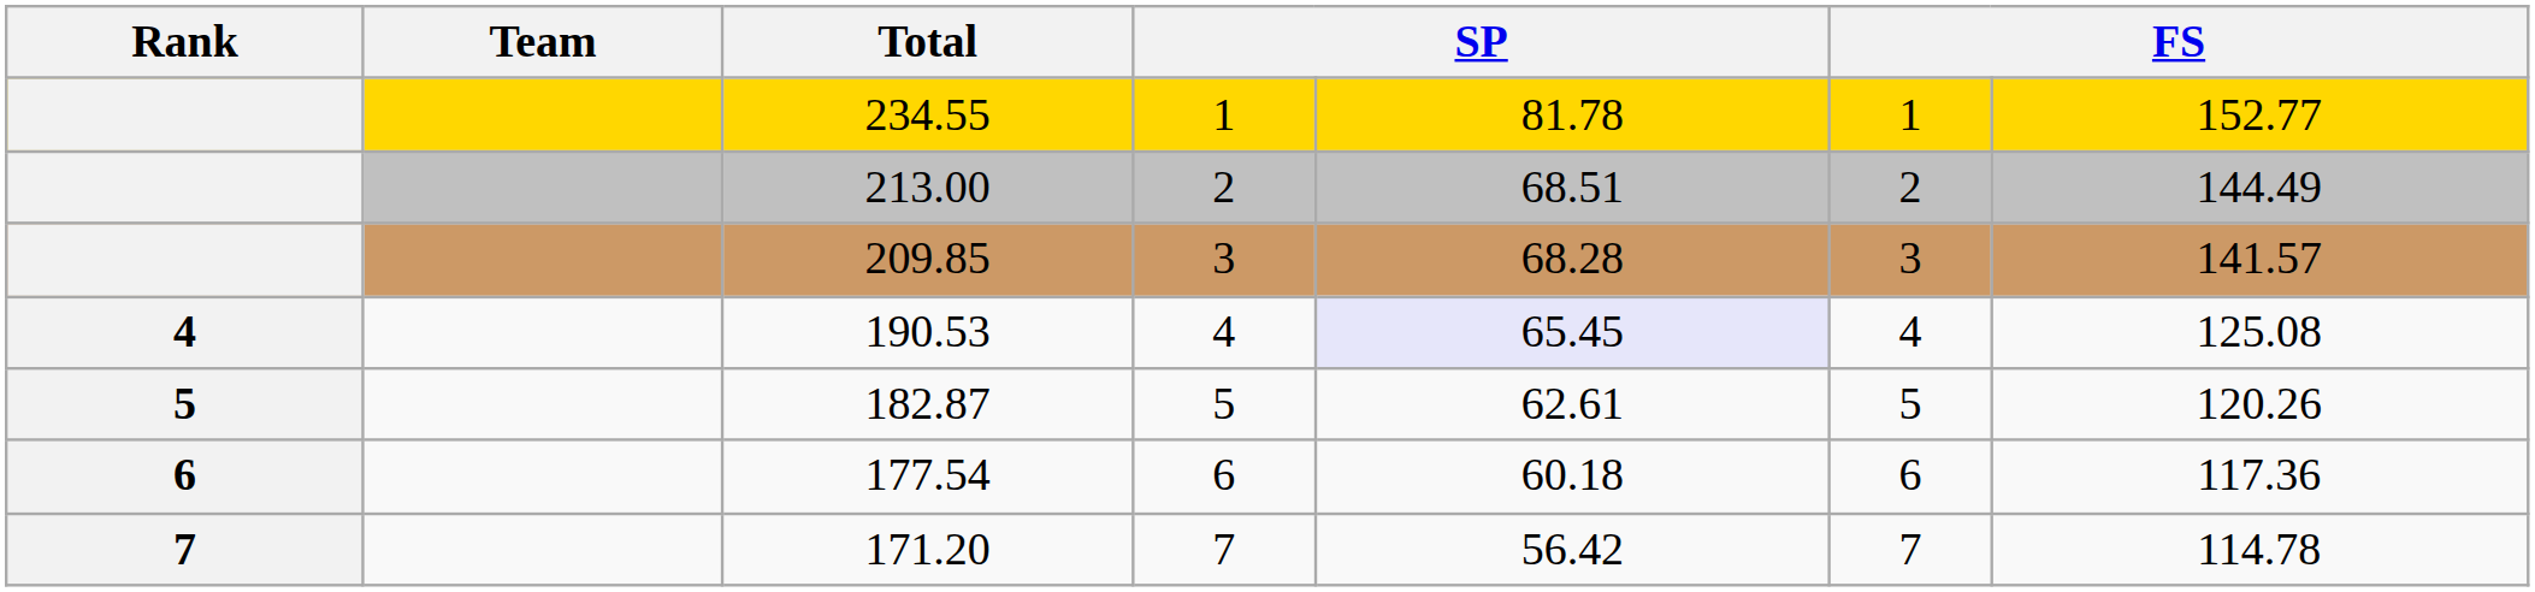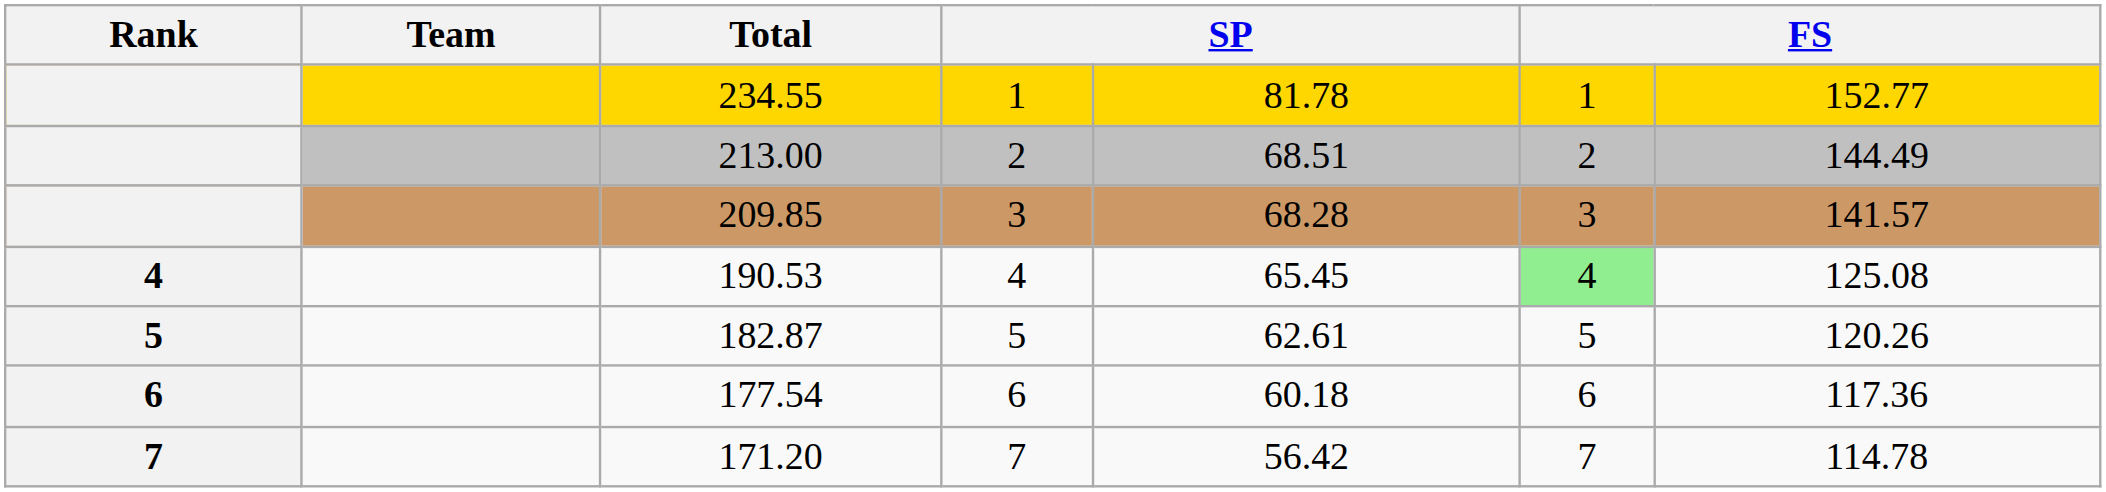190.53 | column 5: lavender background -> no background
190.53 | column 6: no background -> lightgreen background
